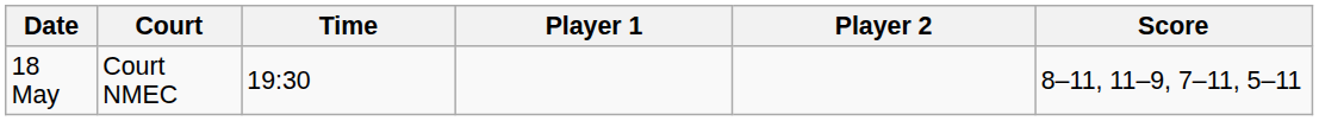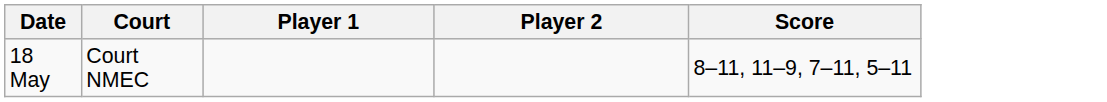- column: Time | 19:30
